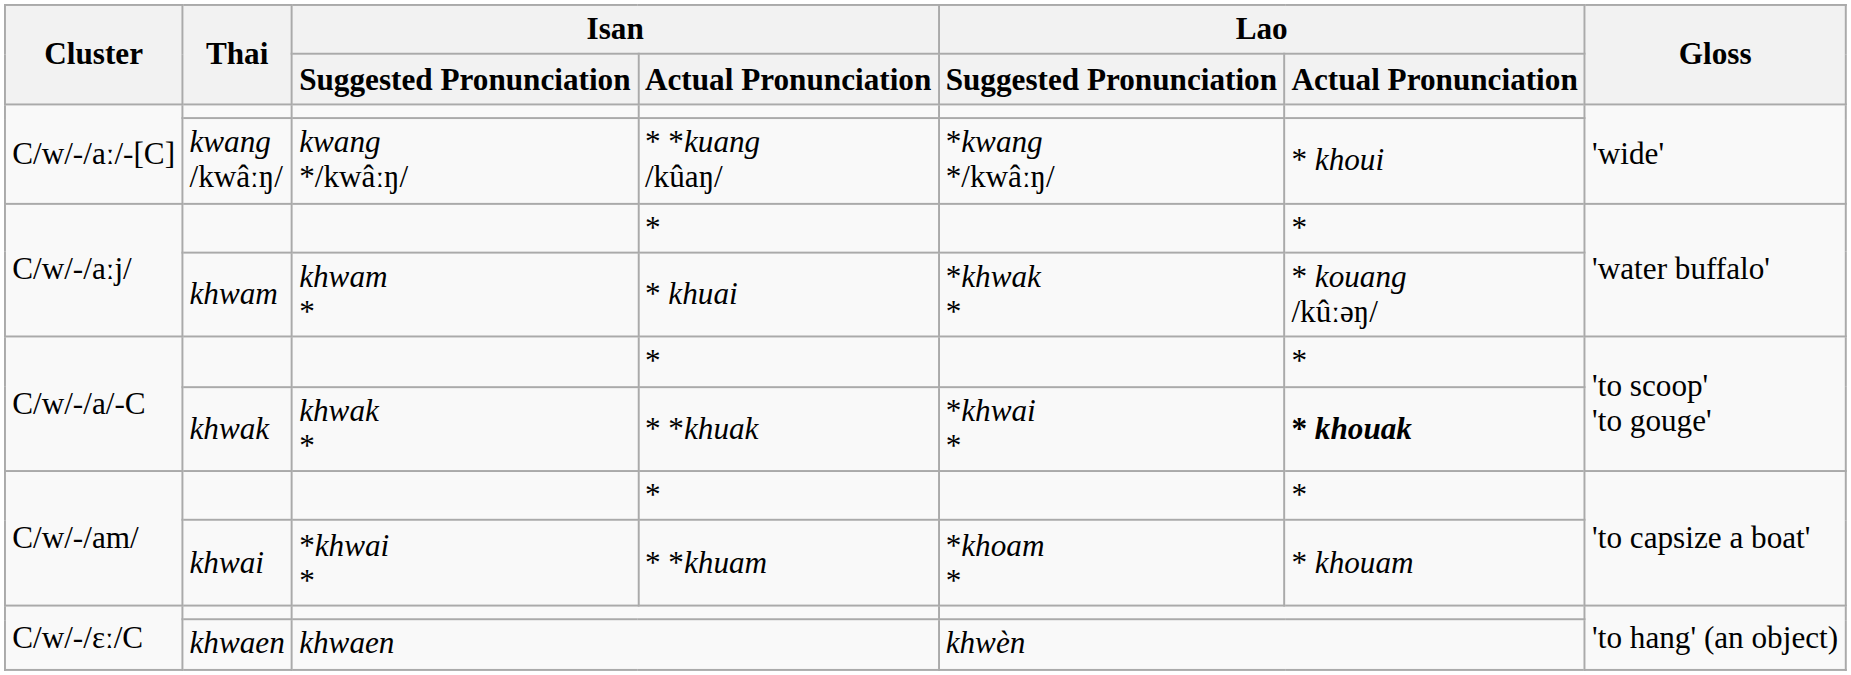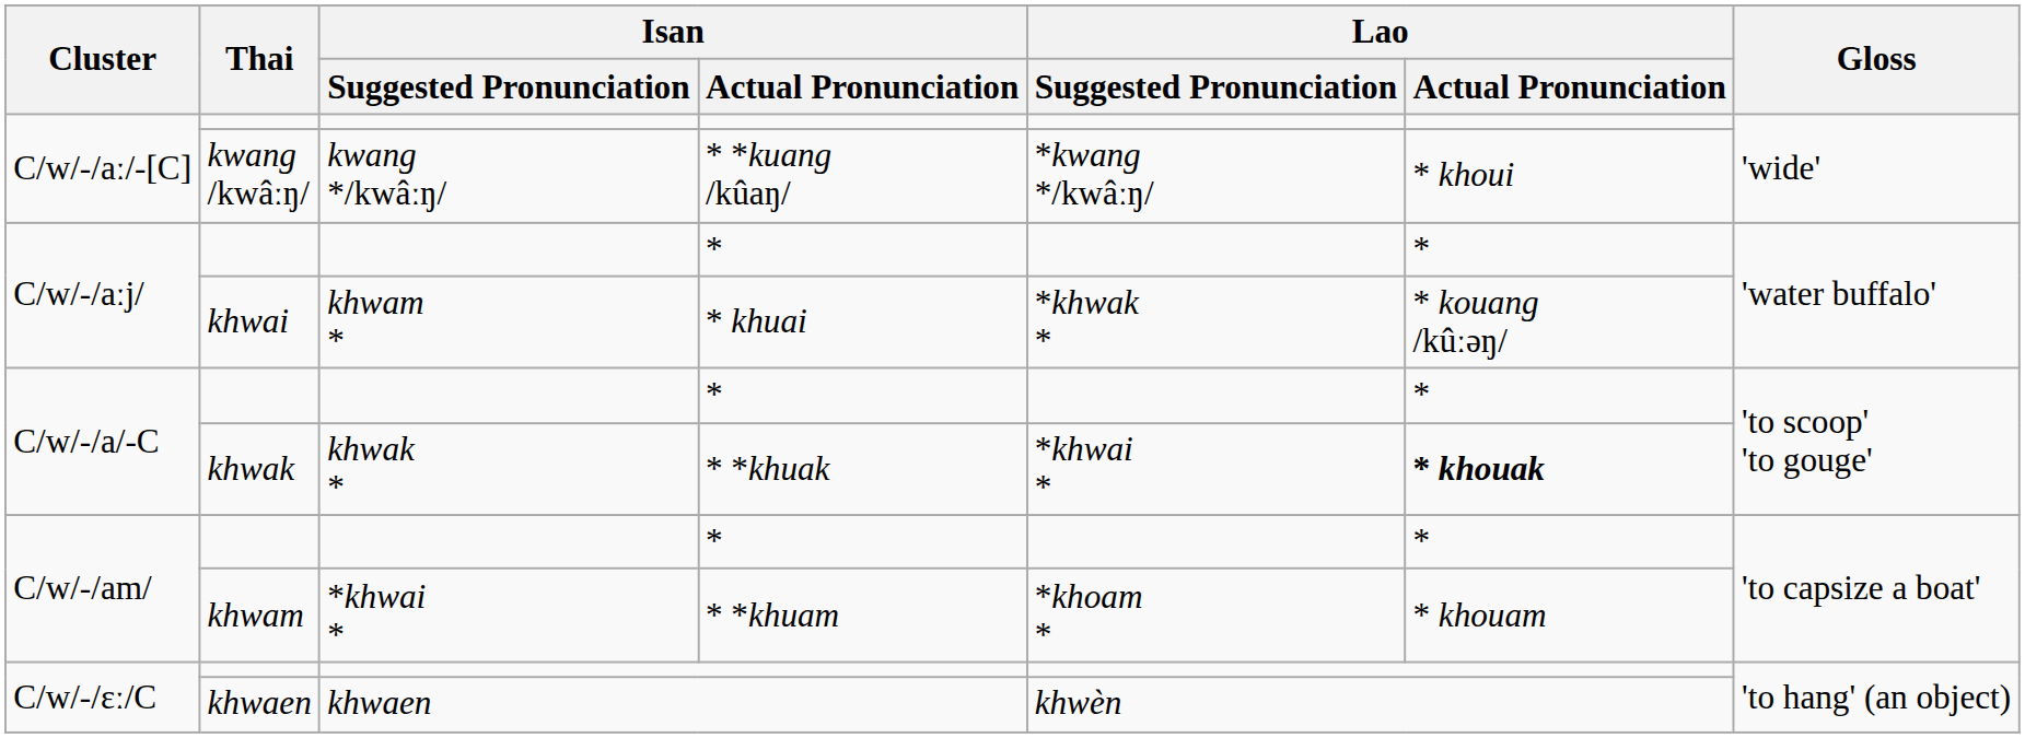* khuai | Thai: khwam -> khwai
* *khuam | Thai: khwai -> khwam
